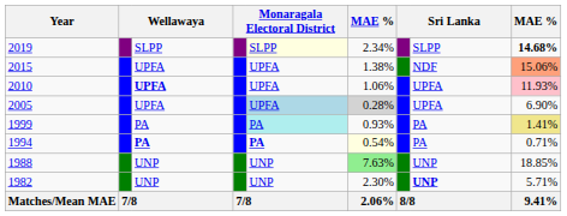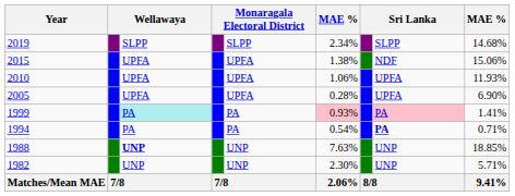2019 | column 5: lightyellow background -> no background
2019 | column 9: bold -> normal
2015 | column 9: lightsalmon background -> no background
2010 | column 3: bold -> normal
2010 | column 9: pink background -> no background
2005 | column 5: lightblue background -> no background
2005 | column 6: lightgrey background -> no background
1999 | column 3: no background -> paleturquoise background
1999 | column 5: paleturquoise background -> no background
1999 | column 6: no background -> pink background
1999 | column 8: no background -> pink background
1999 | column 9: khaki background -> no background
1994 | column 3: bold -> normal
1994 | column 5: bold -> normal
1994 | column 6: lightyellow background -> no background
1994 | column 8: normal -> bold
1988 | column 3: normal -> bold
1988 | column 6: lightgreen background -> no background
1982 | column 8: bold -> normal
